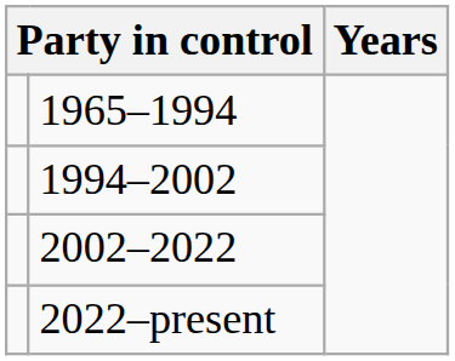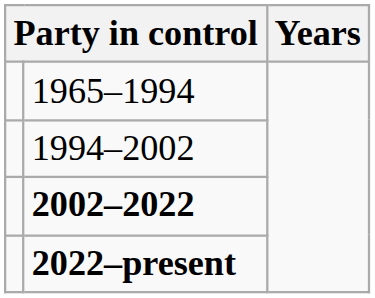2002–2022 | column 2: normal -> bold
2022–present | column 2: normal -> bold
